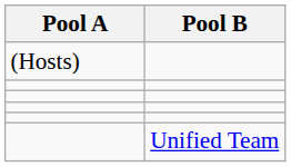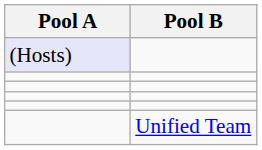row 2 | Pool A: no background -> lavender background
